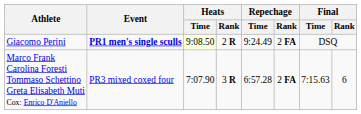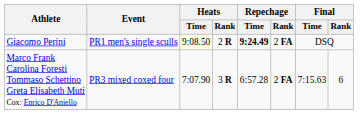Giacomo Perini | Event: bold -> normal
Giacomo Perini | Repechage / Time: normal -> bold
